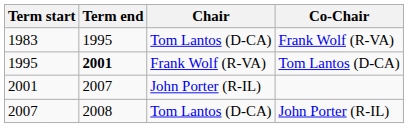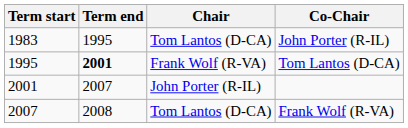row 2 | Co-Chair: Frank Wolf (R-VA) -> John Porter (R-IL)
row 5 | Co-Chair: John Porter (R-IL) -> Frank Wolf (R-VA)
